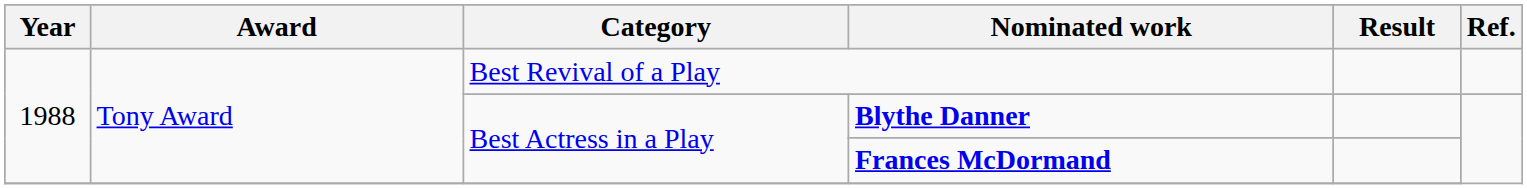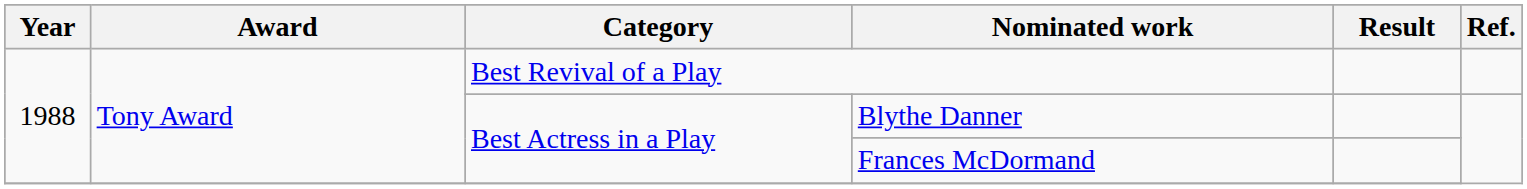Blythe Danner | Nominated work: bold -> normal
Frances McDormand | Nominated work: bold -> normal
